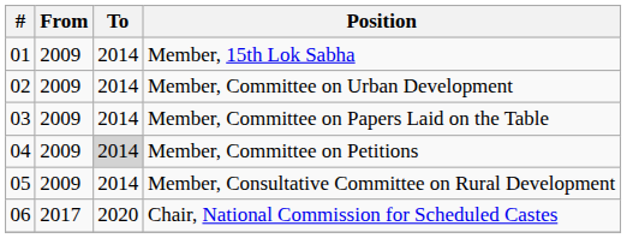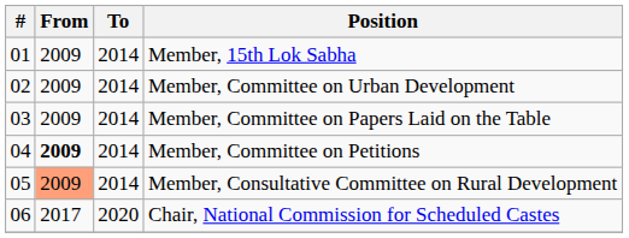Member, Committee on Petitions | From: normal -> bold
Member, Committee on Petitions | To: lightgrey background -> no background
Member, Consultative Committee on Rural Development | From: no background -> lightsalmon background
